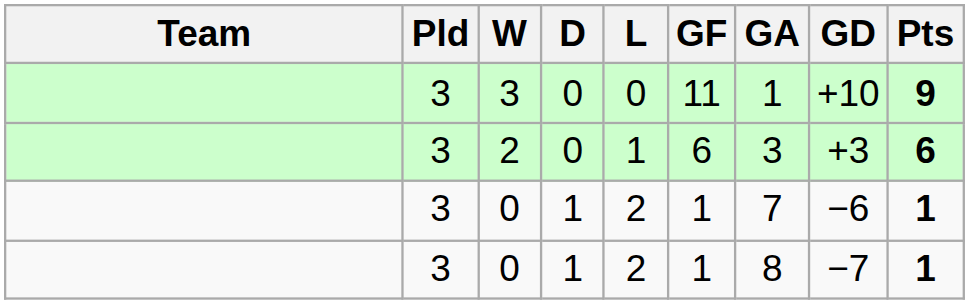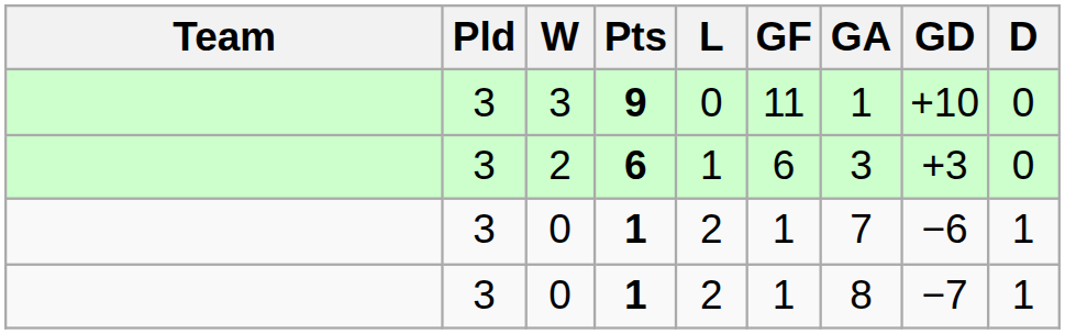columns swapped: D <-> Pts
